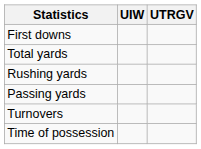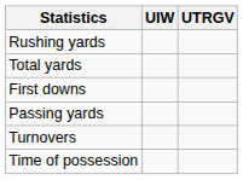rows swapped: First downs <-> Rushing yards
